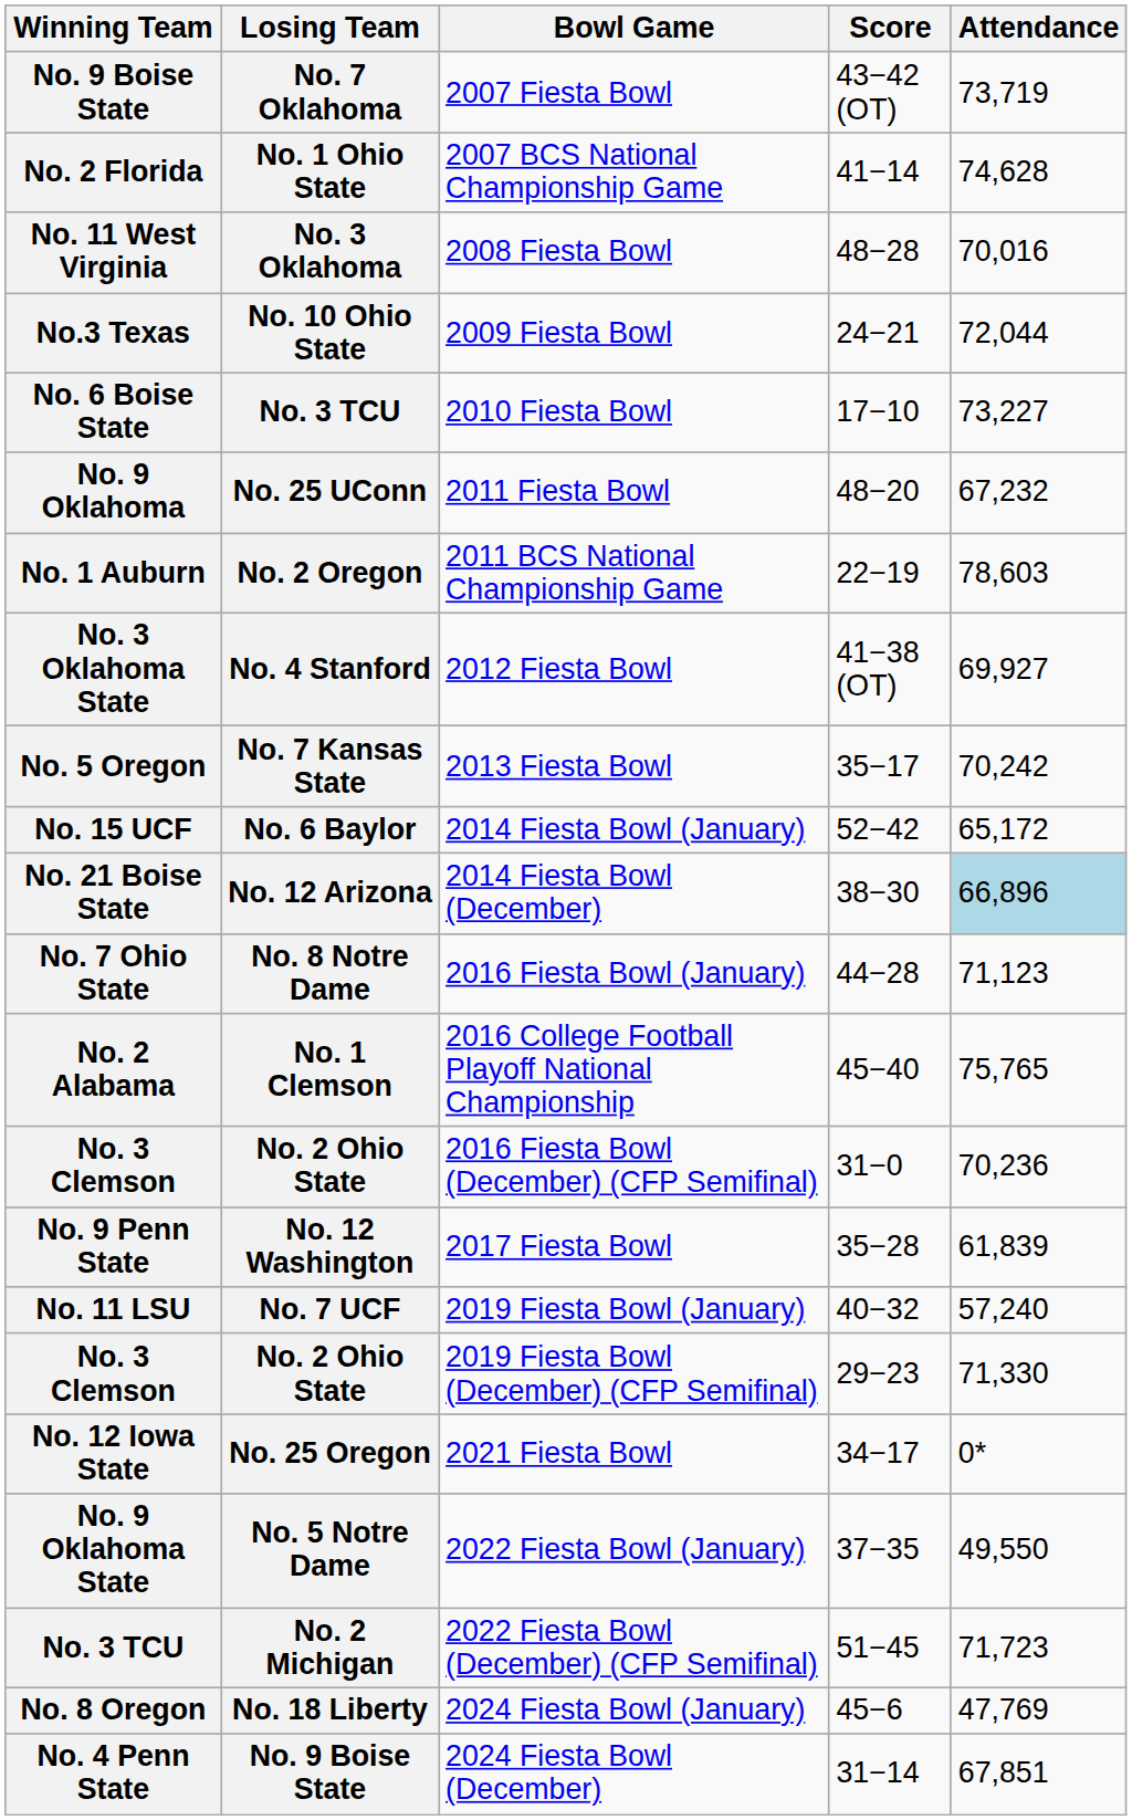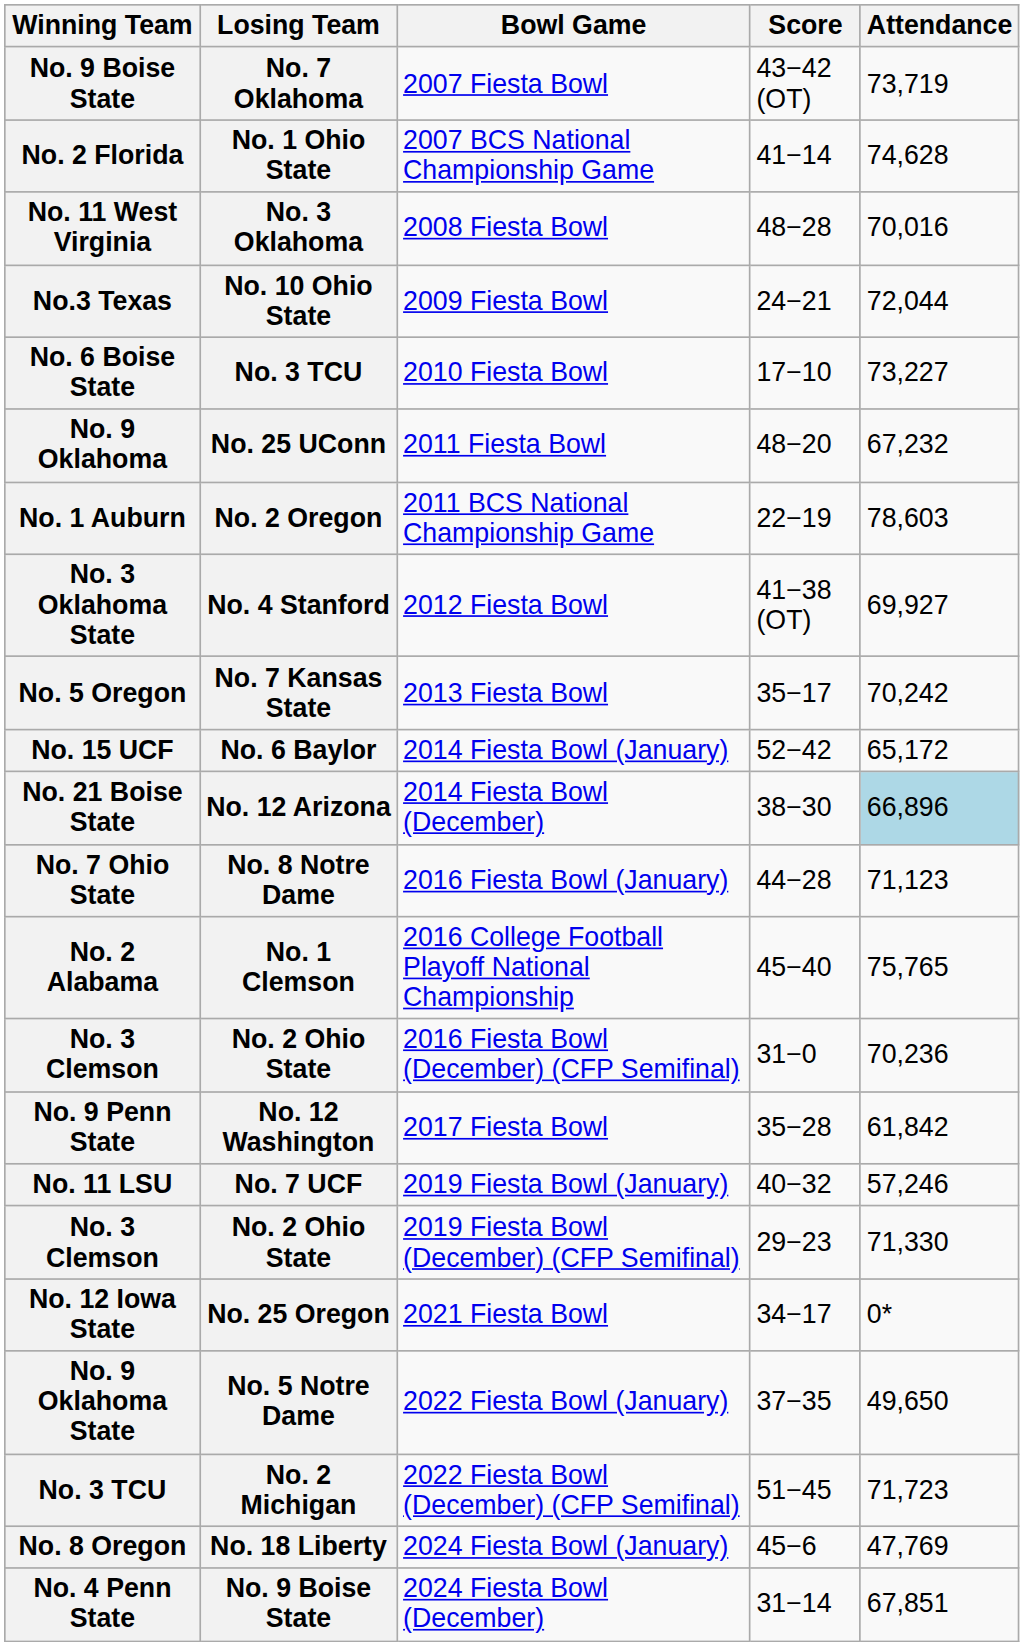2017 Fiesta Bowl | Attendance: 61,839 -> 61,842
2019 Fiesta Bowl (January) | Attendance: 57,240 -> 57,246
2022 Fiesta Bowl (January) | Attendance: 49,550 -> 49,650
